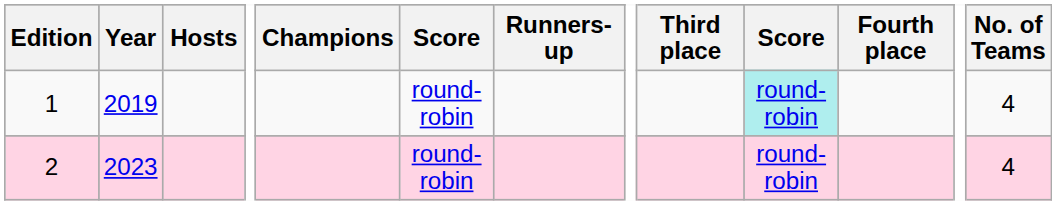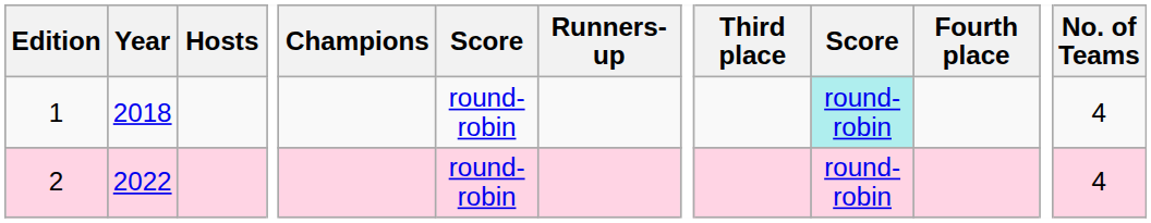1 | Year: 2019 -> 2018
2 | Year: 2023 -> 2022
